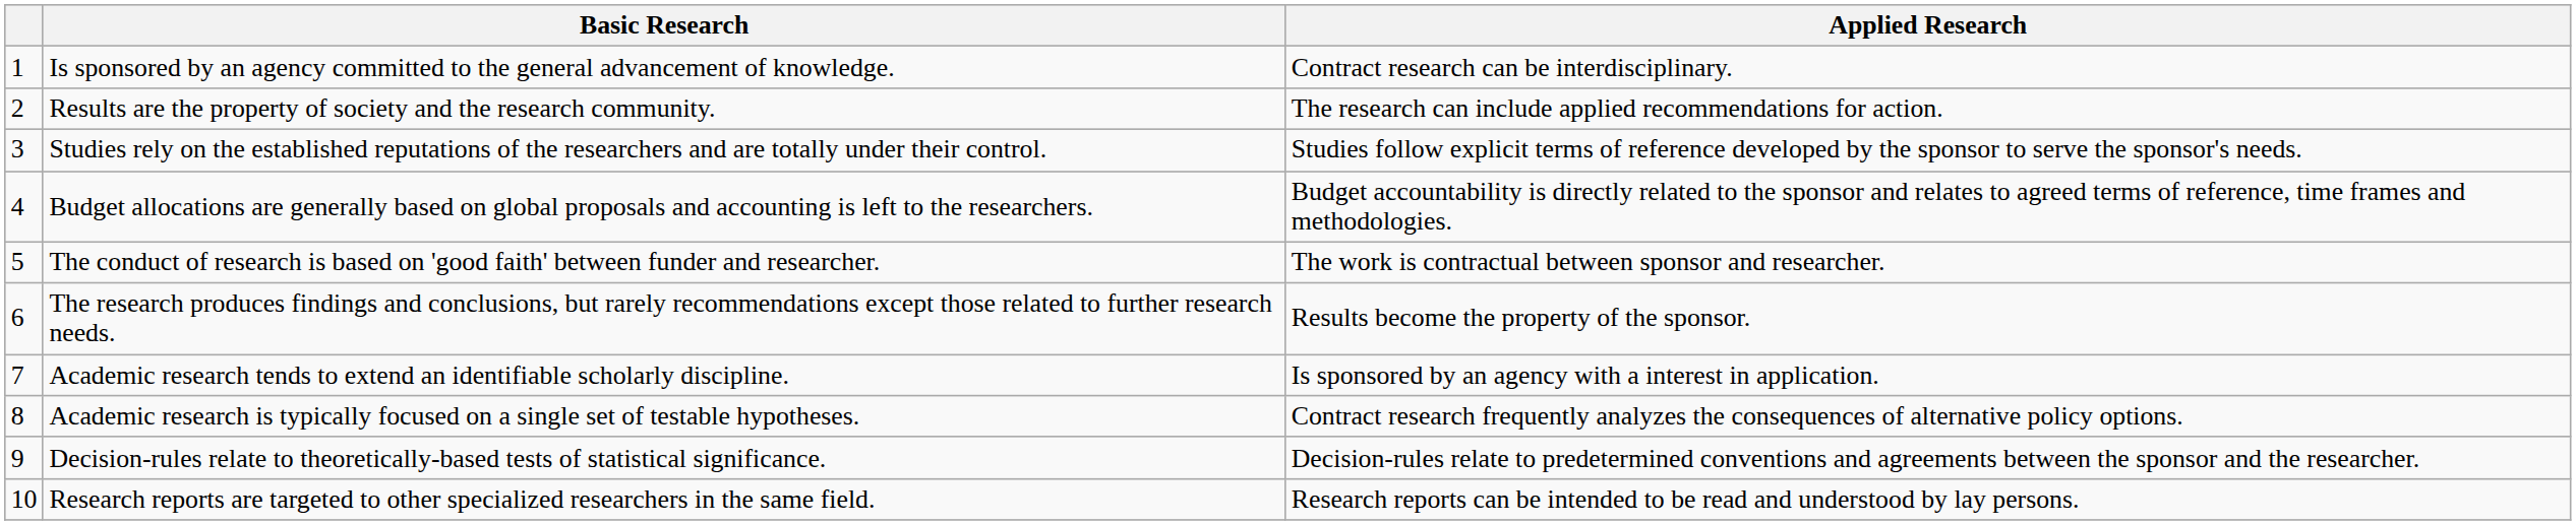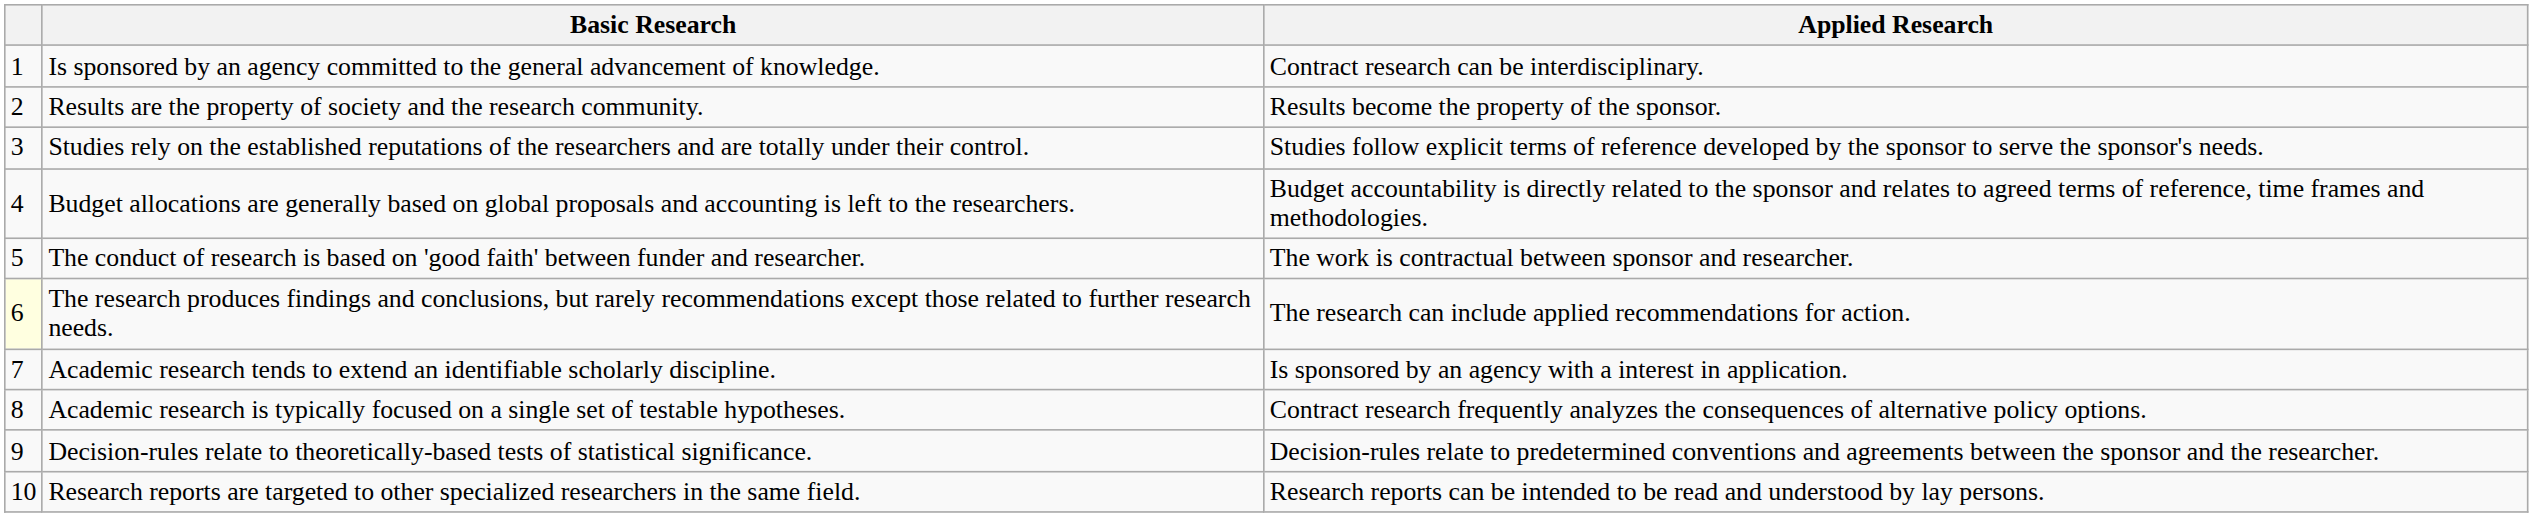row 3 | Applied Research: The research can include applied recommendations for action. -> Results become the property of the sponsor.
row 7 | column 1: no background -> lightyellow background
row 7 | Applied Research: Results become the property of the sponsor. -> The research can include applied recommendations for action.
